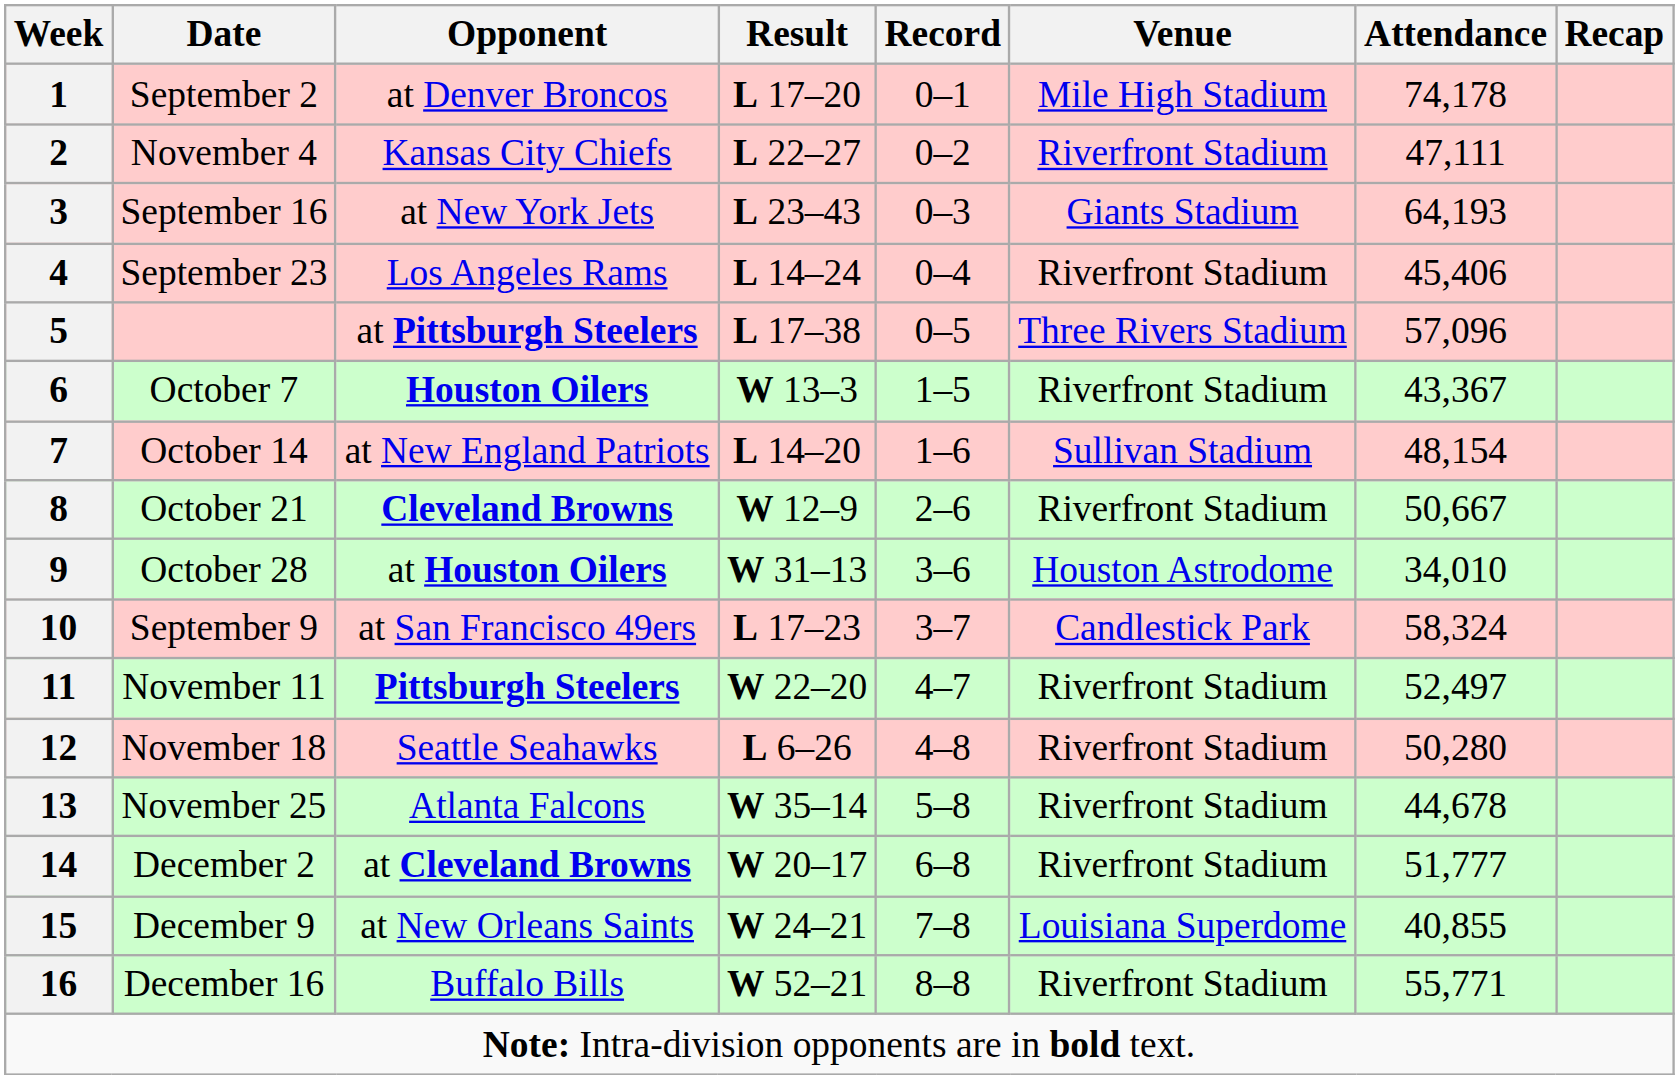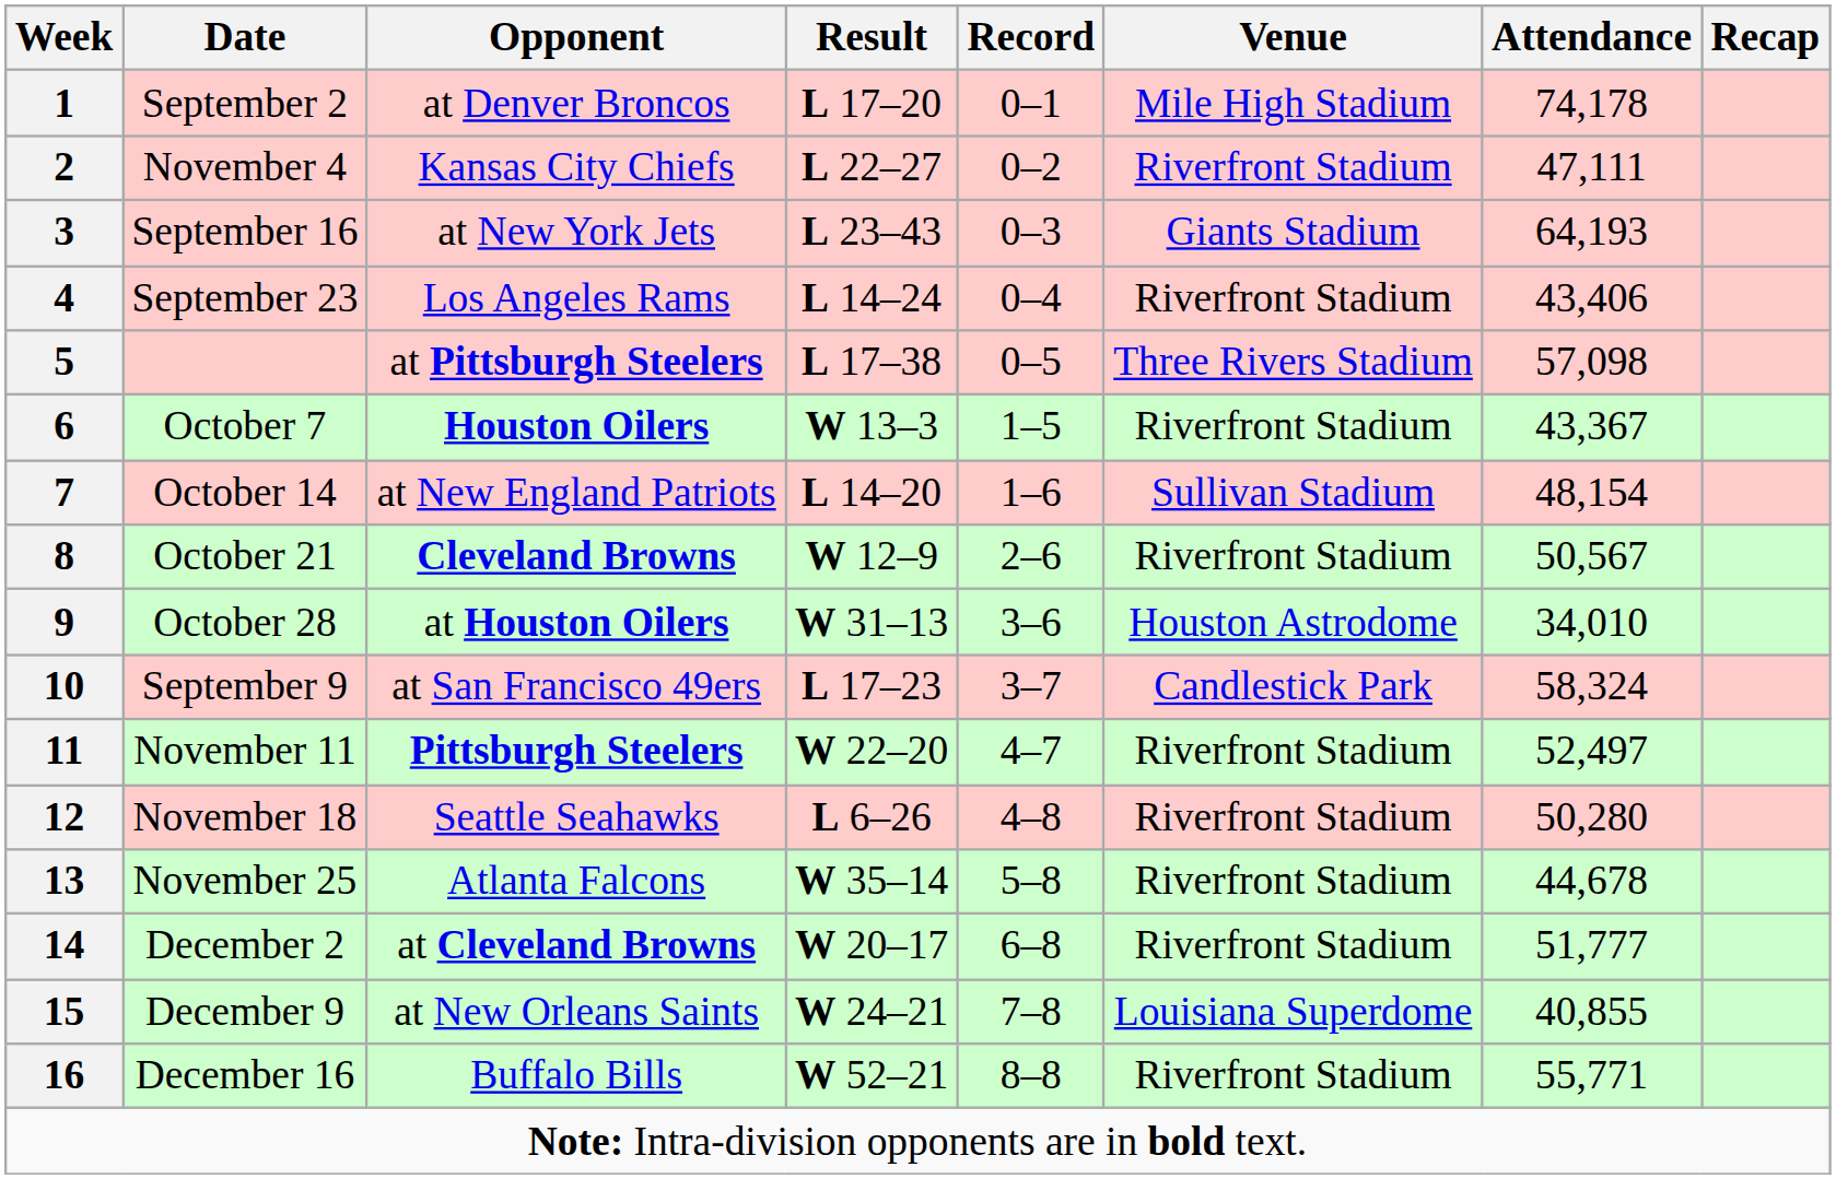4 | Attendance: 45,406 -> 43,406
5 | Attendance: 57,096 -> 57,098
8 | Attendance: 50,667 -> 50,567
